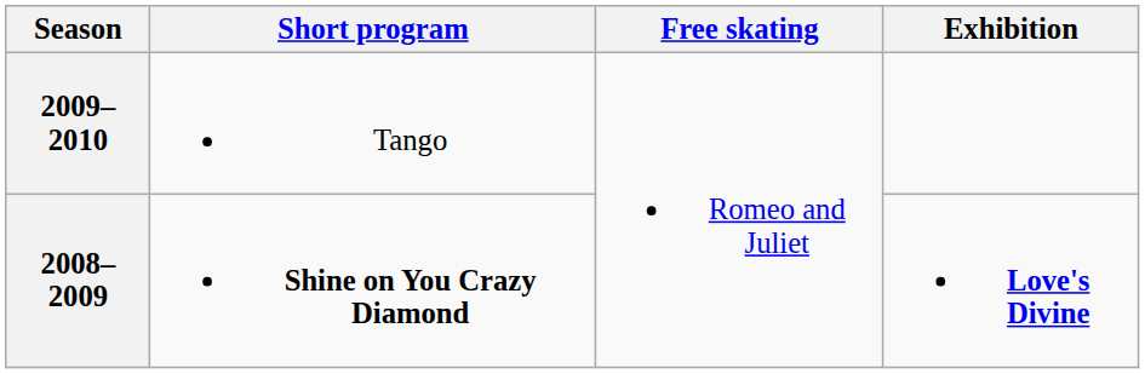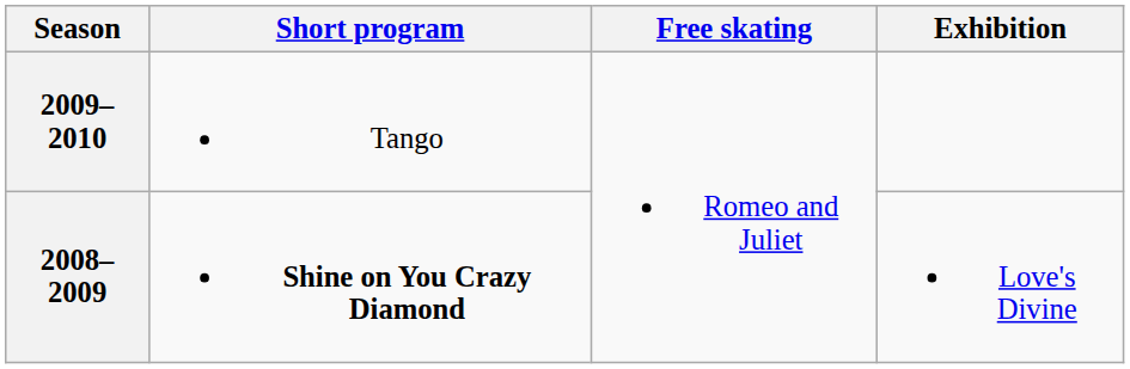2008–2009 | Exhibition: bold -> normal
